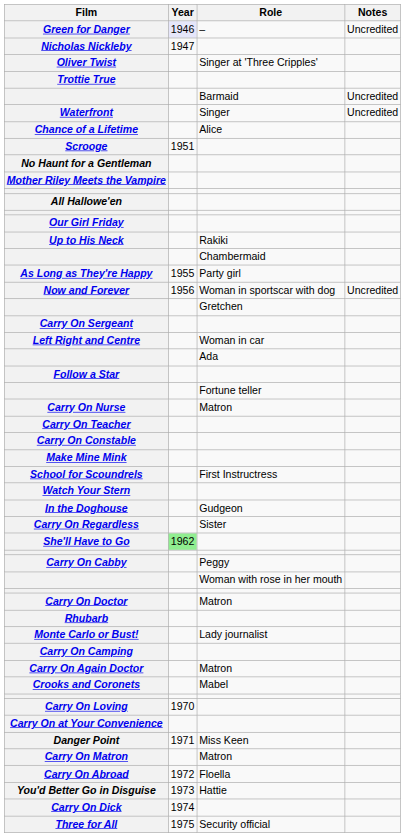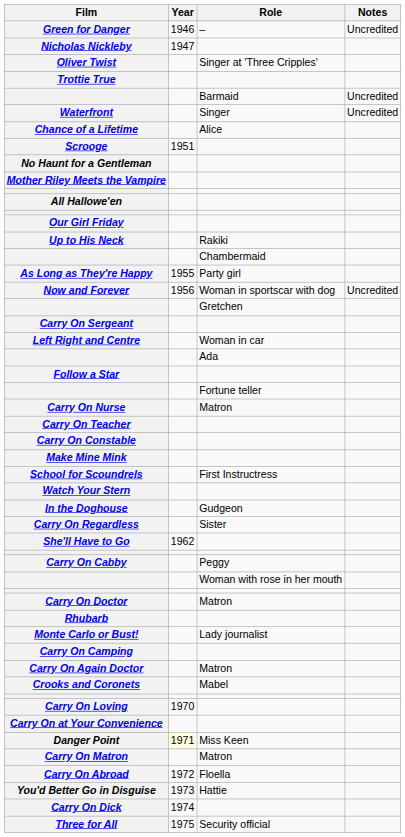Green for Danger | Year: lavender background -> no background
She'll Have to Go | Year: lightgreen background -> no background
Danger Point | Year: no background -> lightyellow background
